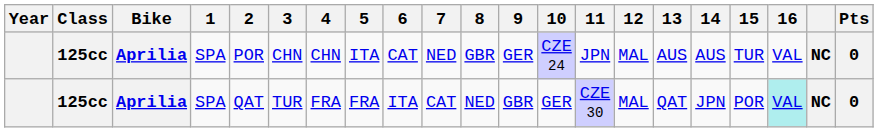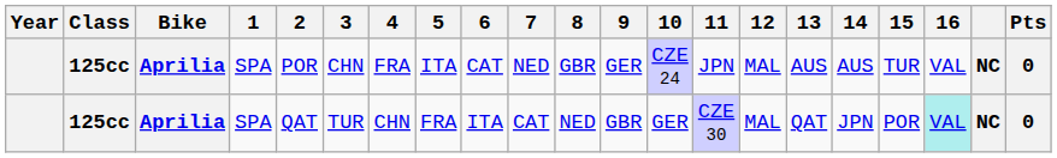row 2 | 4: CHN -> FRA
row 3 | 4: FRA -> CHN
